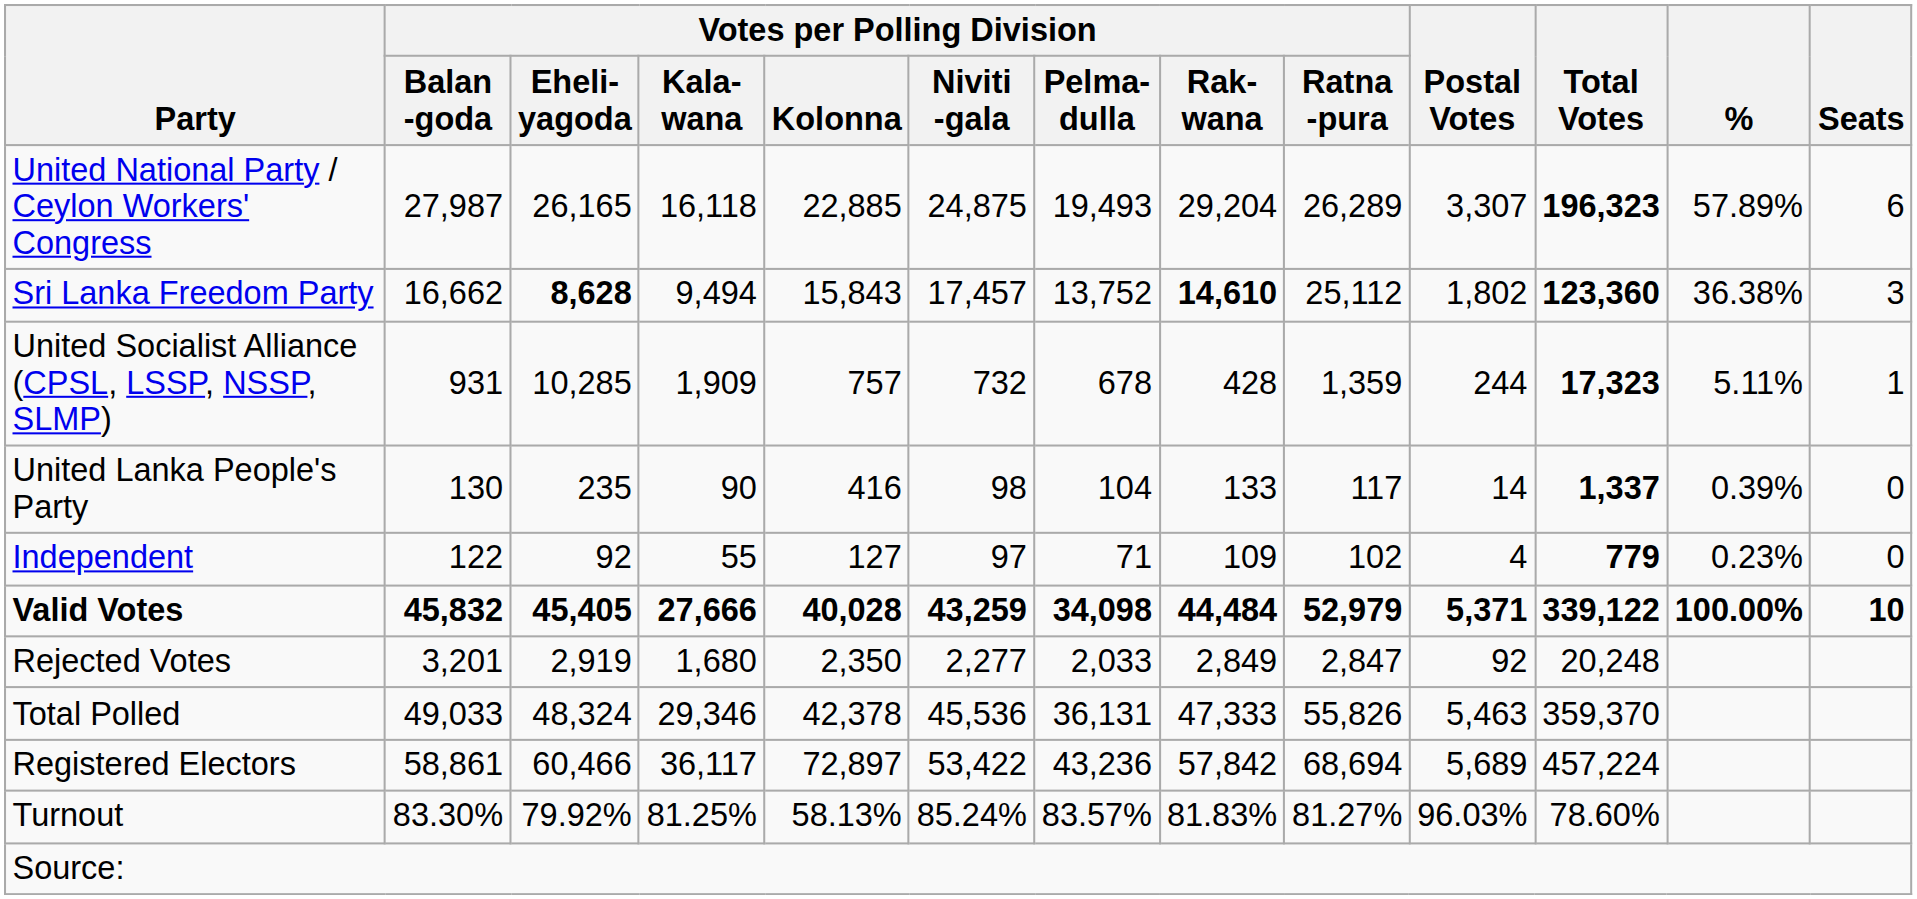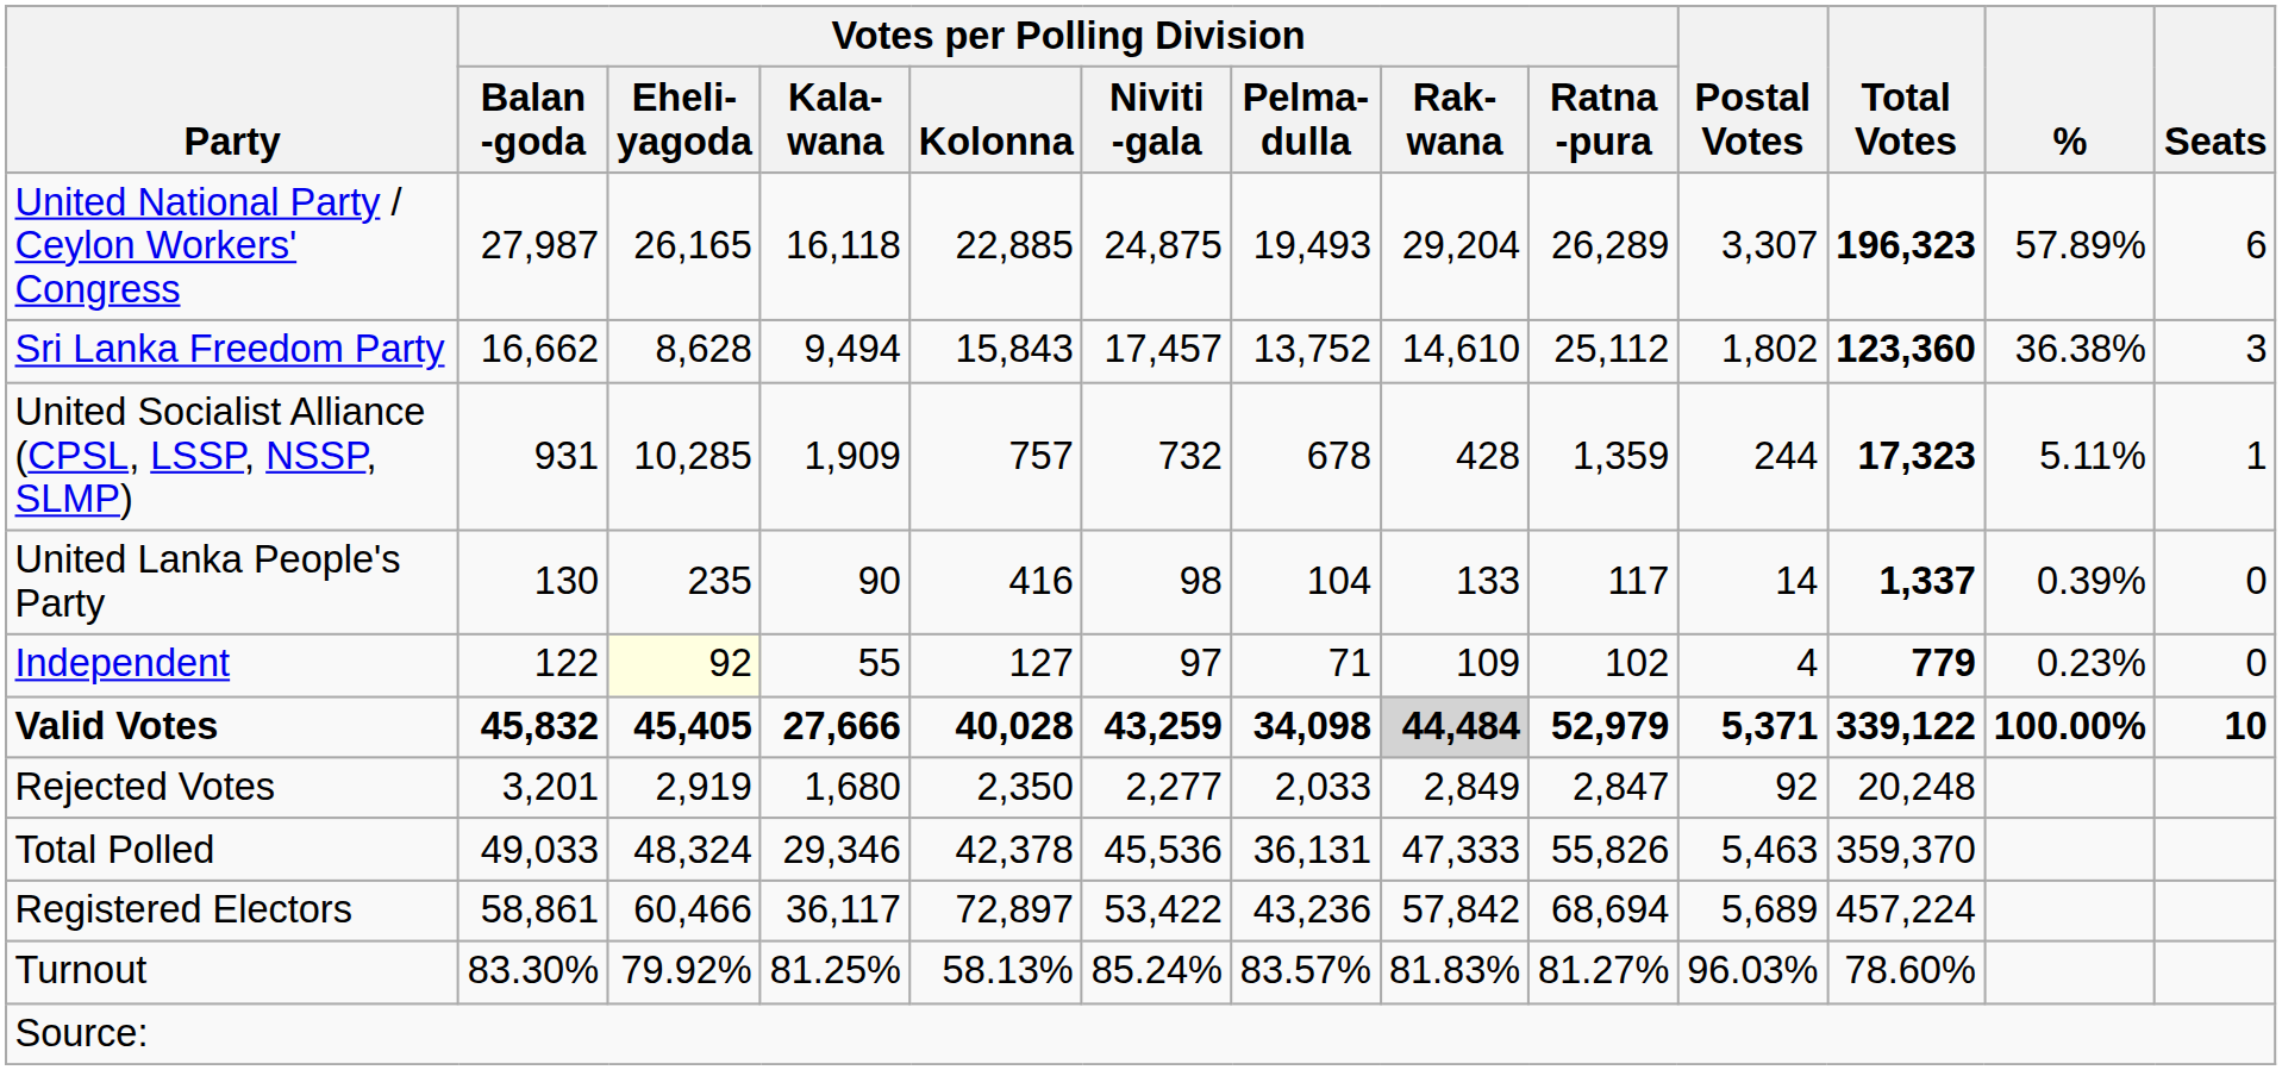Sri Lanka Freedom Party | Votes per Polling Division / Eheli- yagoda: bold -> normal
Sri Lanka Freedom Party | Votes per Polling Division / Rak- wana: bold -> normal
Independent | Votes per Polling Division / Eheli- yagoda: no background -> lightyellow background
Valid Votes | Votes per Polling Division / Rak- wana: no background -> lightgrey background
